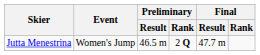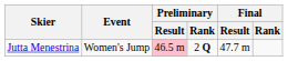Jutta Menestrina | Preliminary / Result: no background -> pink background
